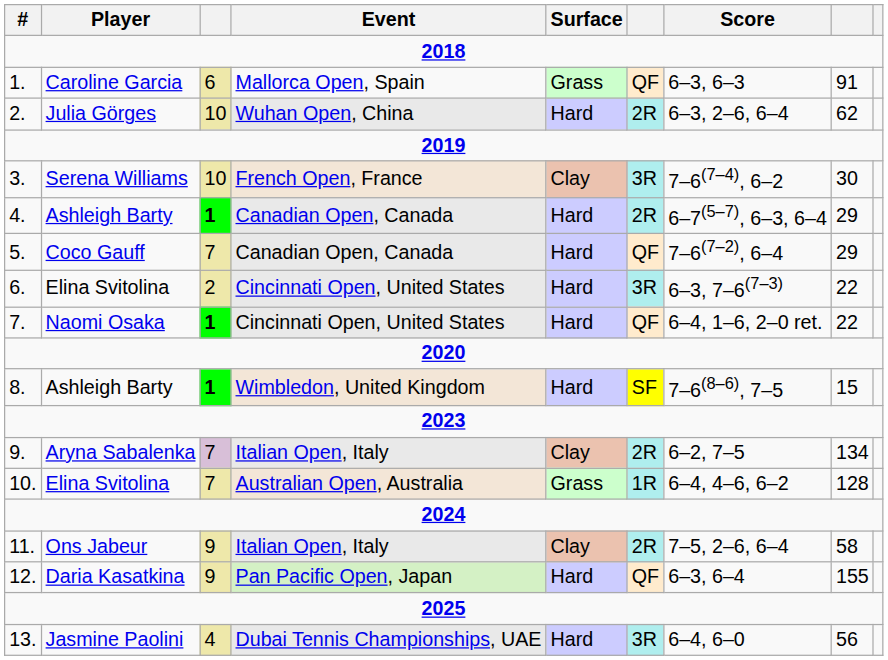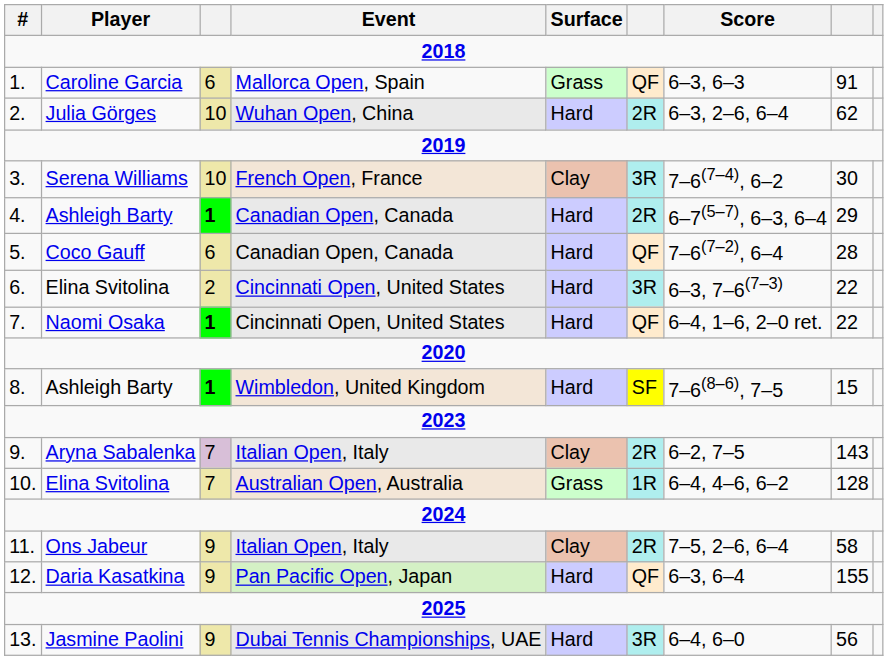5. | column 3: 7 -> 6
5. | column 8: 29 -> 28
9. | column 8: 134 -> 143
13. | column 3: 4 -> 9
